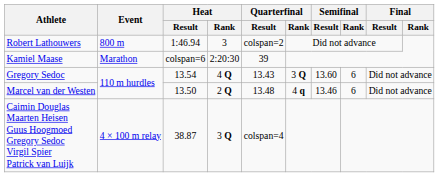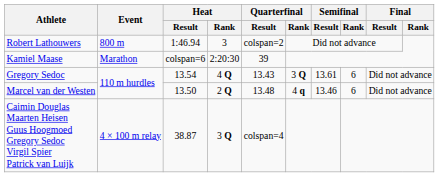Gregory Sedoc | Semifinal / Result: 13.60 -> 13.61
